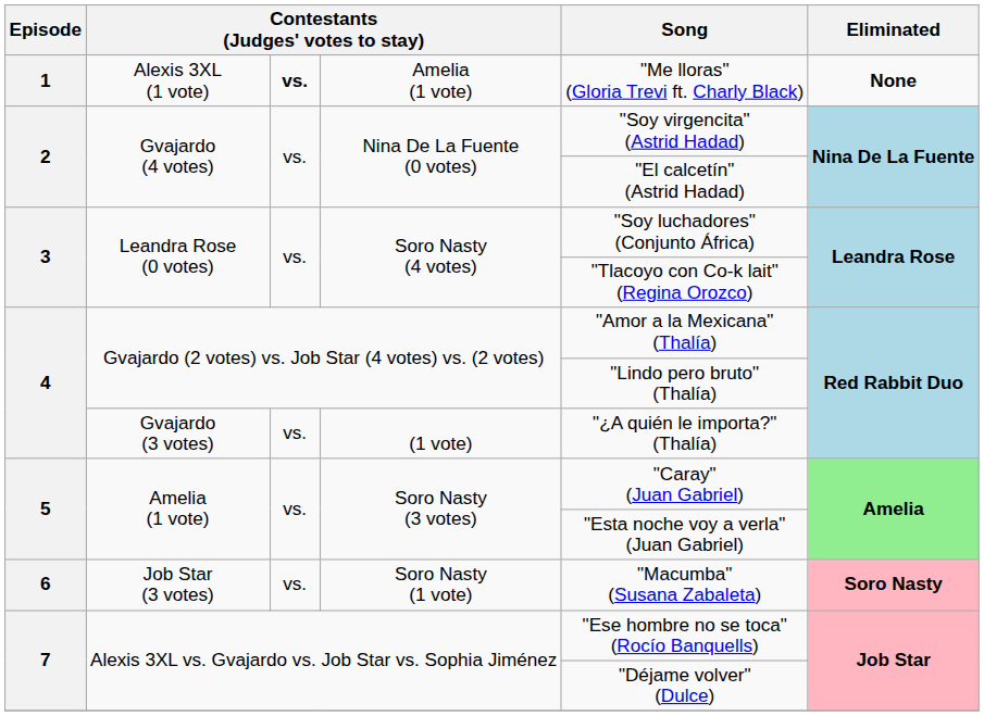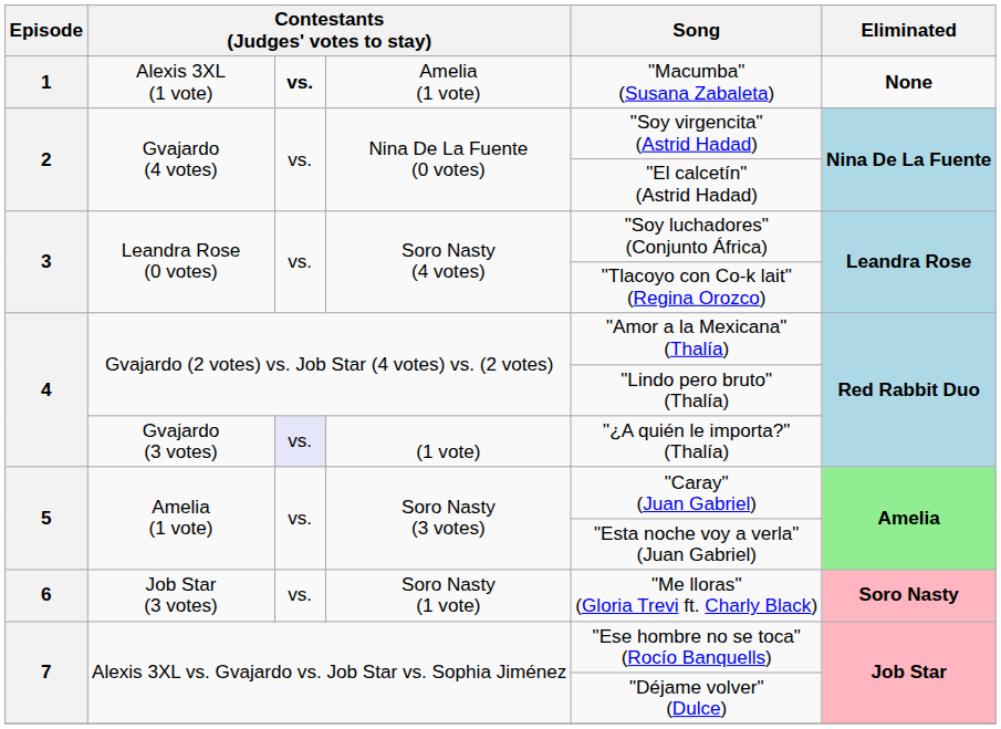Alexis 3XL (1 vote) | Song: "Me lloras" (Gloria Trevi ft. Charly Black) -> "Macumba" (Susana Zabaleta)
Gvajardo (3 votes) | column 3: no background -> lavender background
Job Star (3 votes) | Song: "Macumba" (Susana Zabaleta) -> "Me lloras" (Gloria Trevi ft. Charly Black)
